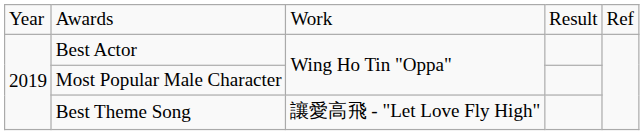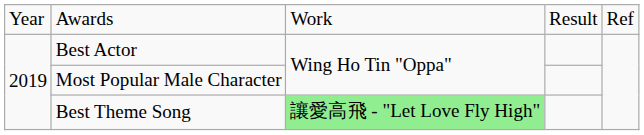Best Theme Song | column 3: no background -> lightgreen background
